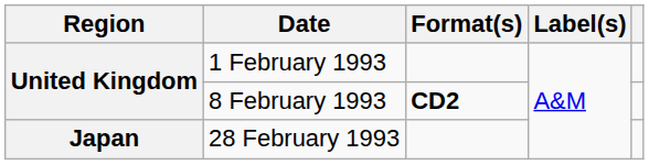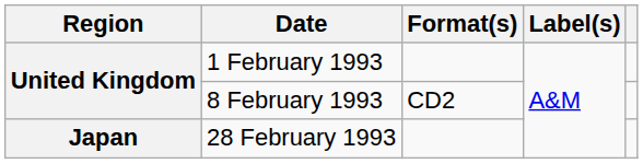8 February 1993 | Format(s): bold -> normal
